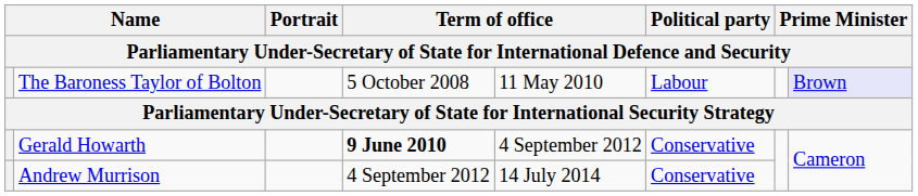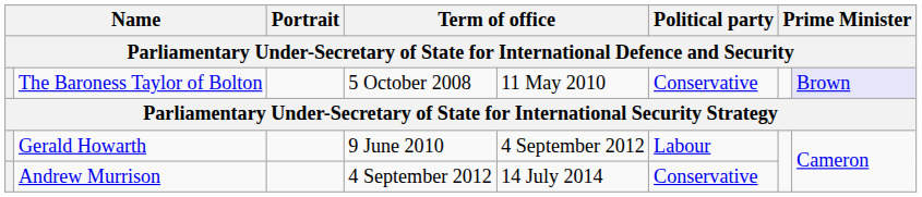The Baroness Taylor of Bolton | Political party: Labour -> Conservative
Gerald Howarth | column 4: bold -> normal
Gerald Howarth | Political party: Conservative -> Labour
